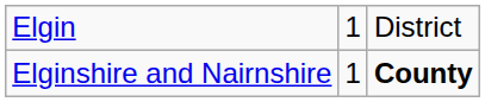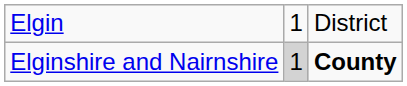Elginshire and Nairnshire | column 2: no background -> lightgrey background
